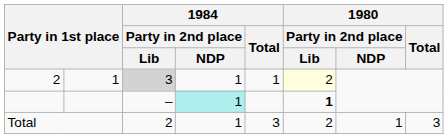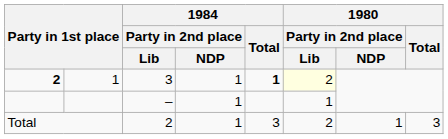row 4 | column 1: normal -> bold
row 4 | 1984 / Party in 2nd place / Lib: lightgrey background -> no background
row 4 | 1984 / Total: normal -> bold
row 5 | 1984 / Party in 2nd place / NDP: paleturquoise background -> no background
row 5 | 1980 / Party in 2nd place / Lib: bold -> normal
